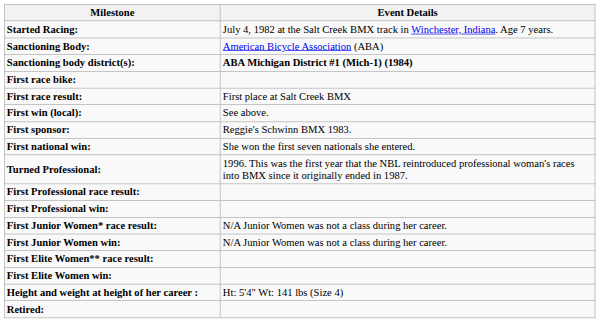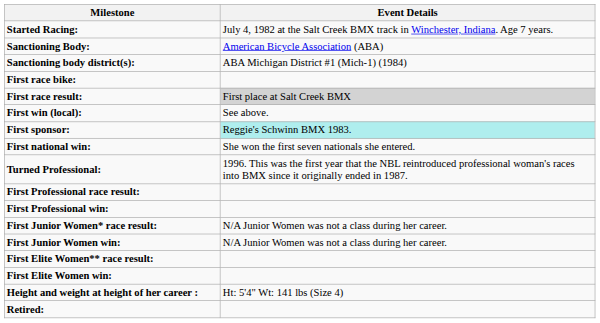Sanctioning body district(s): | Event Details: bold -> normal
First race result: | Event Details: no background -> lightgrey background
First sponsor: | Event Details: no background -> paleturquoise background
